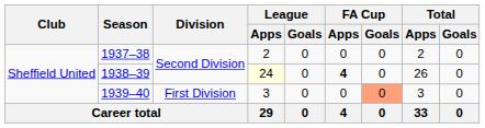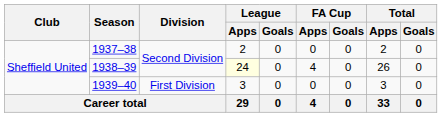1938–39 | FA Cup / Apps: bold -> normal
1939–40 | FA Cup / Goals: lightsalmon background -> no background
